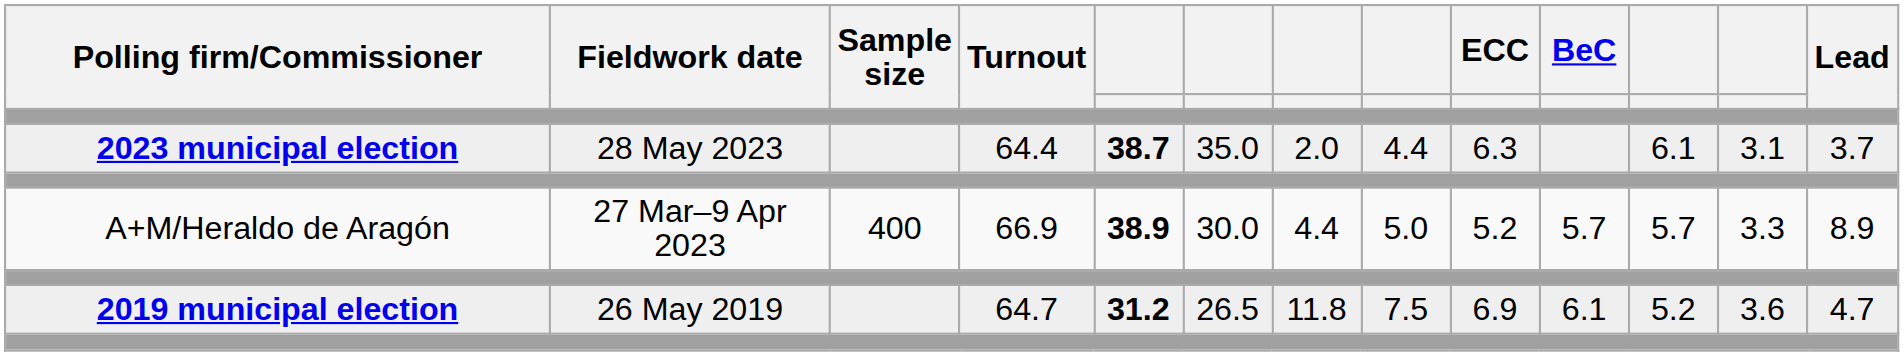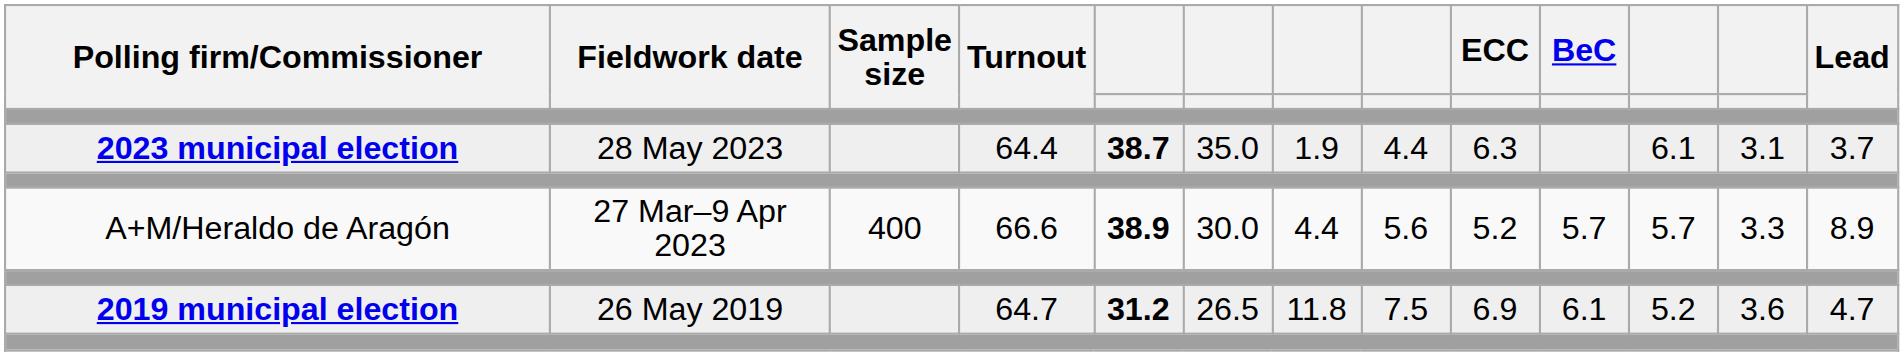2023 municipal election | column 7: 2.0 -> 1.9
A+M/Heraldo de Aragón | Turnout: 66.9 -> 66.6
A+M/Heraldo de Aragón | column 8: 5.0 -> 5.6
